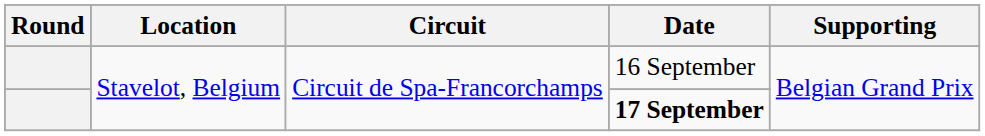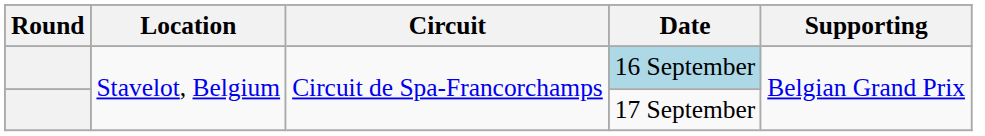16 September | Date: no background -> lightblue background
17 September | Date: bold -> normal
